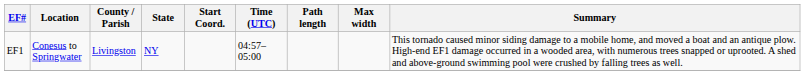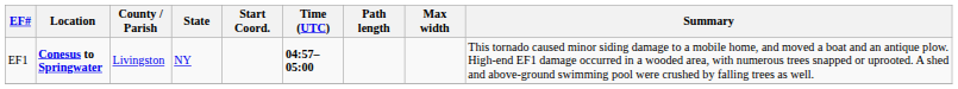EF1 | Location: normal -> bold
EF1 | Time (UTC): normal -> bold
